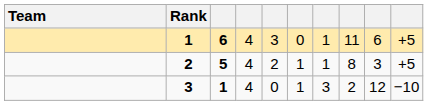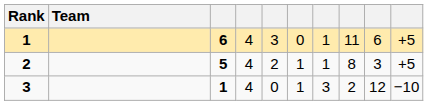columns swapped: Rank <-> Team
